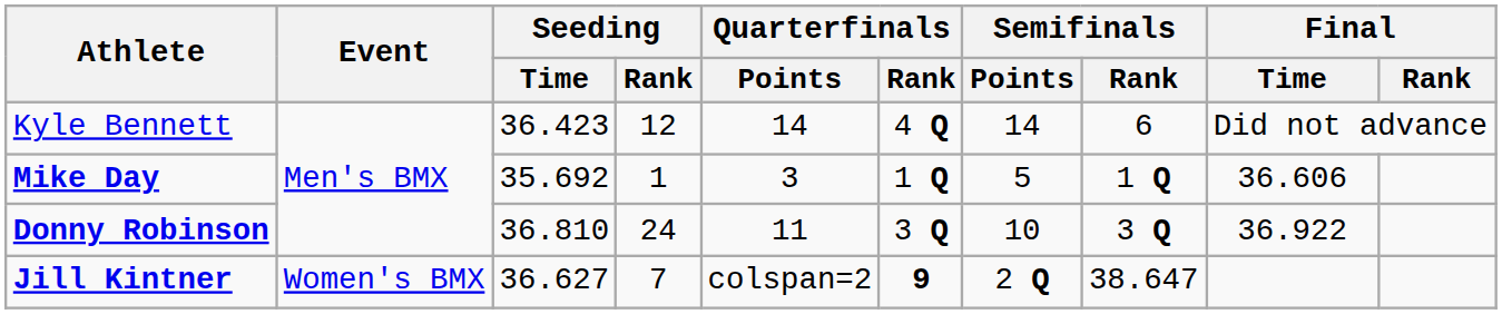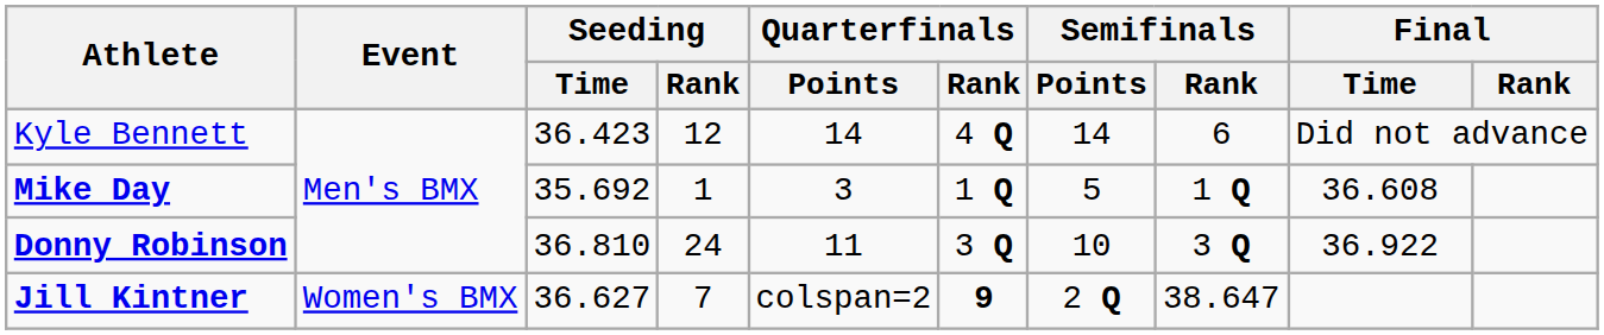Mike Day | Final / Time: 36.606 -> 36.608
